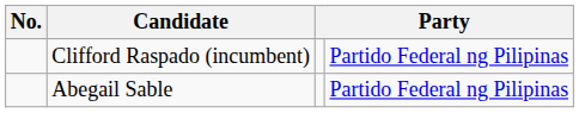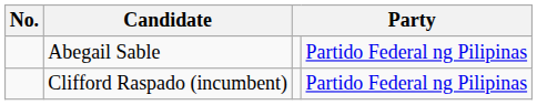rows swapped: Clifford Raspado (incumbent) <-> Abegail Sable
